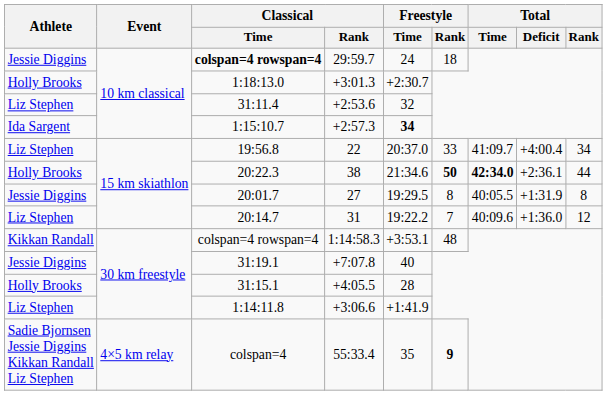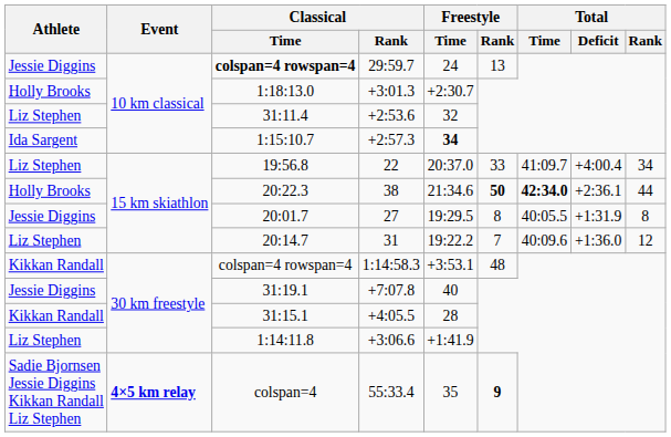29:59.7 | Freestyle / Rank: 18 -> 13
+4:05.5 | Athlete: Holly Brooks -> Kikkan Randall
55:33.4 | Event: normal -> bold
